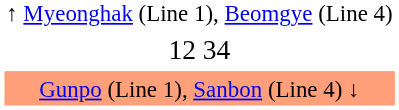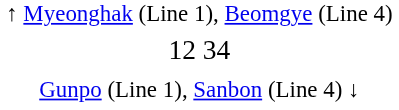row 3 | column 1: lightsalmon background -> no background
